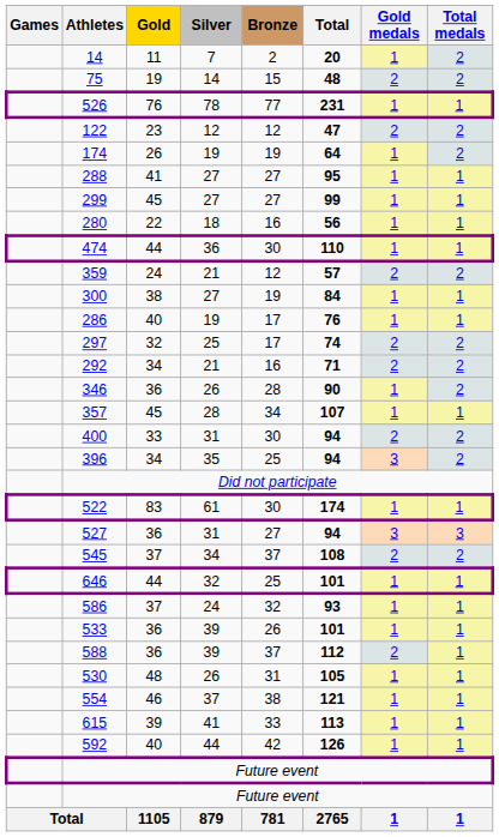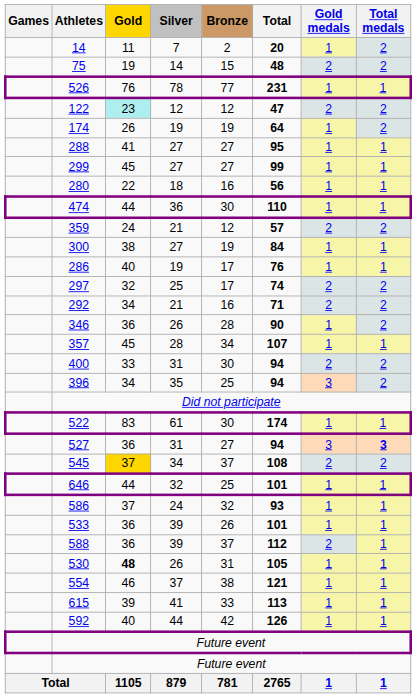122 | Gold: no background -> paleturquoise background
527 | Total medals: normal -> bold
545 | Gold: no background -> gold background
530 | Gold: normal -> bold
